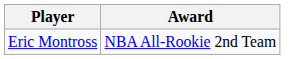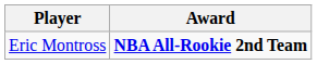row 2 | Award: normal -> bold
